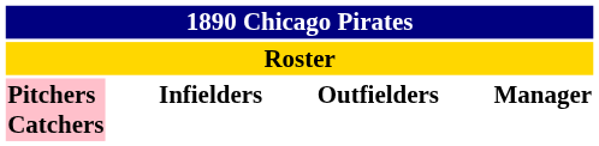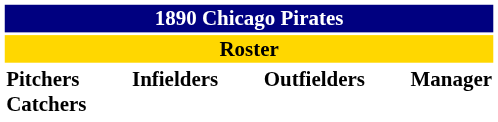Pitchers Catchers | column 1: pink background -> no background
